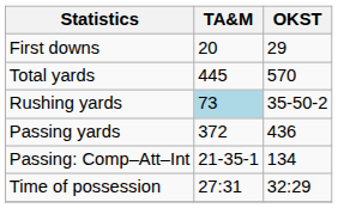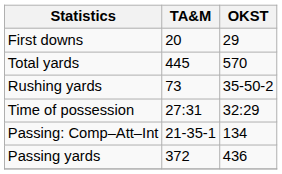Rushing yards | TA&M: lightblue background -> no background
rows swapped: Passing yards <-> Time of possession
